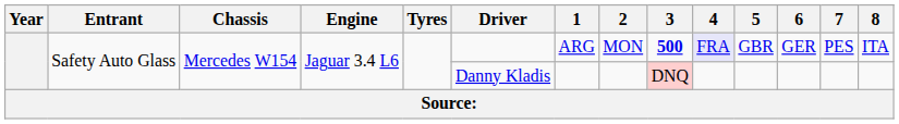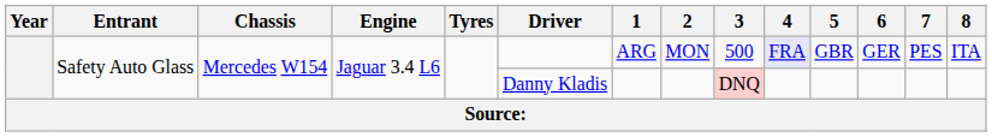row 2 | 3: bold -> normal
